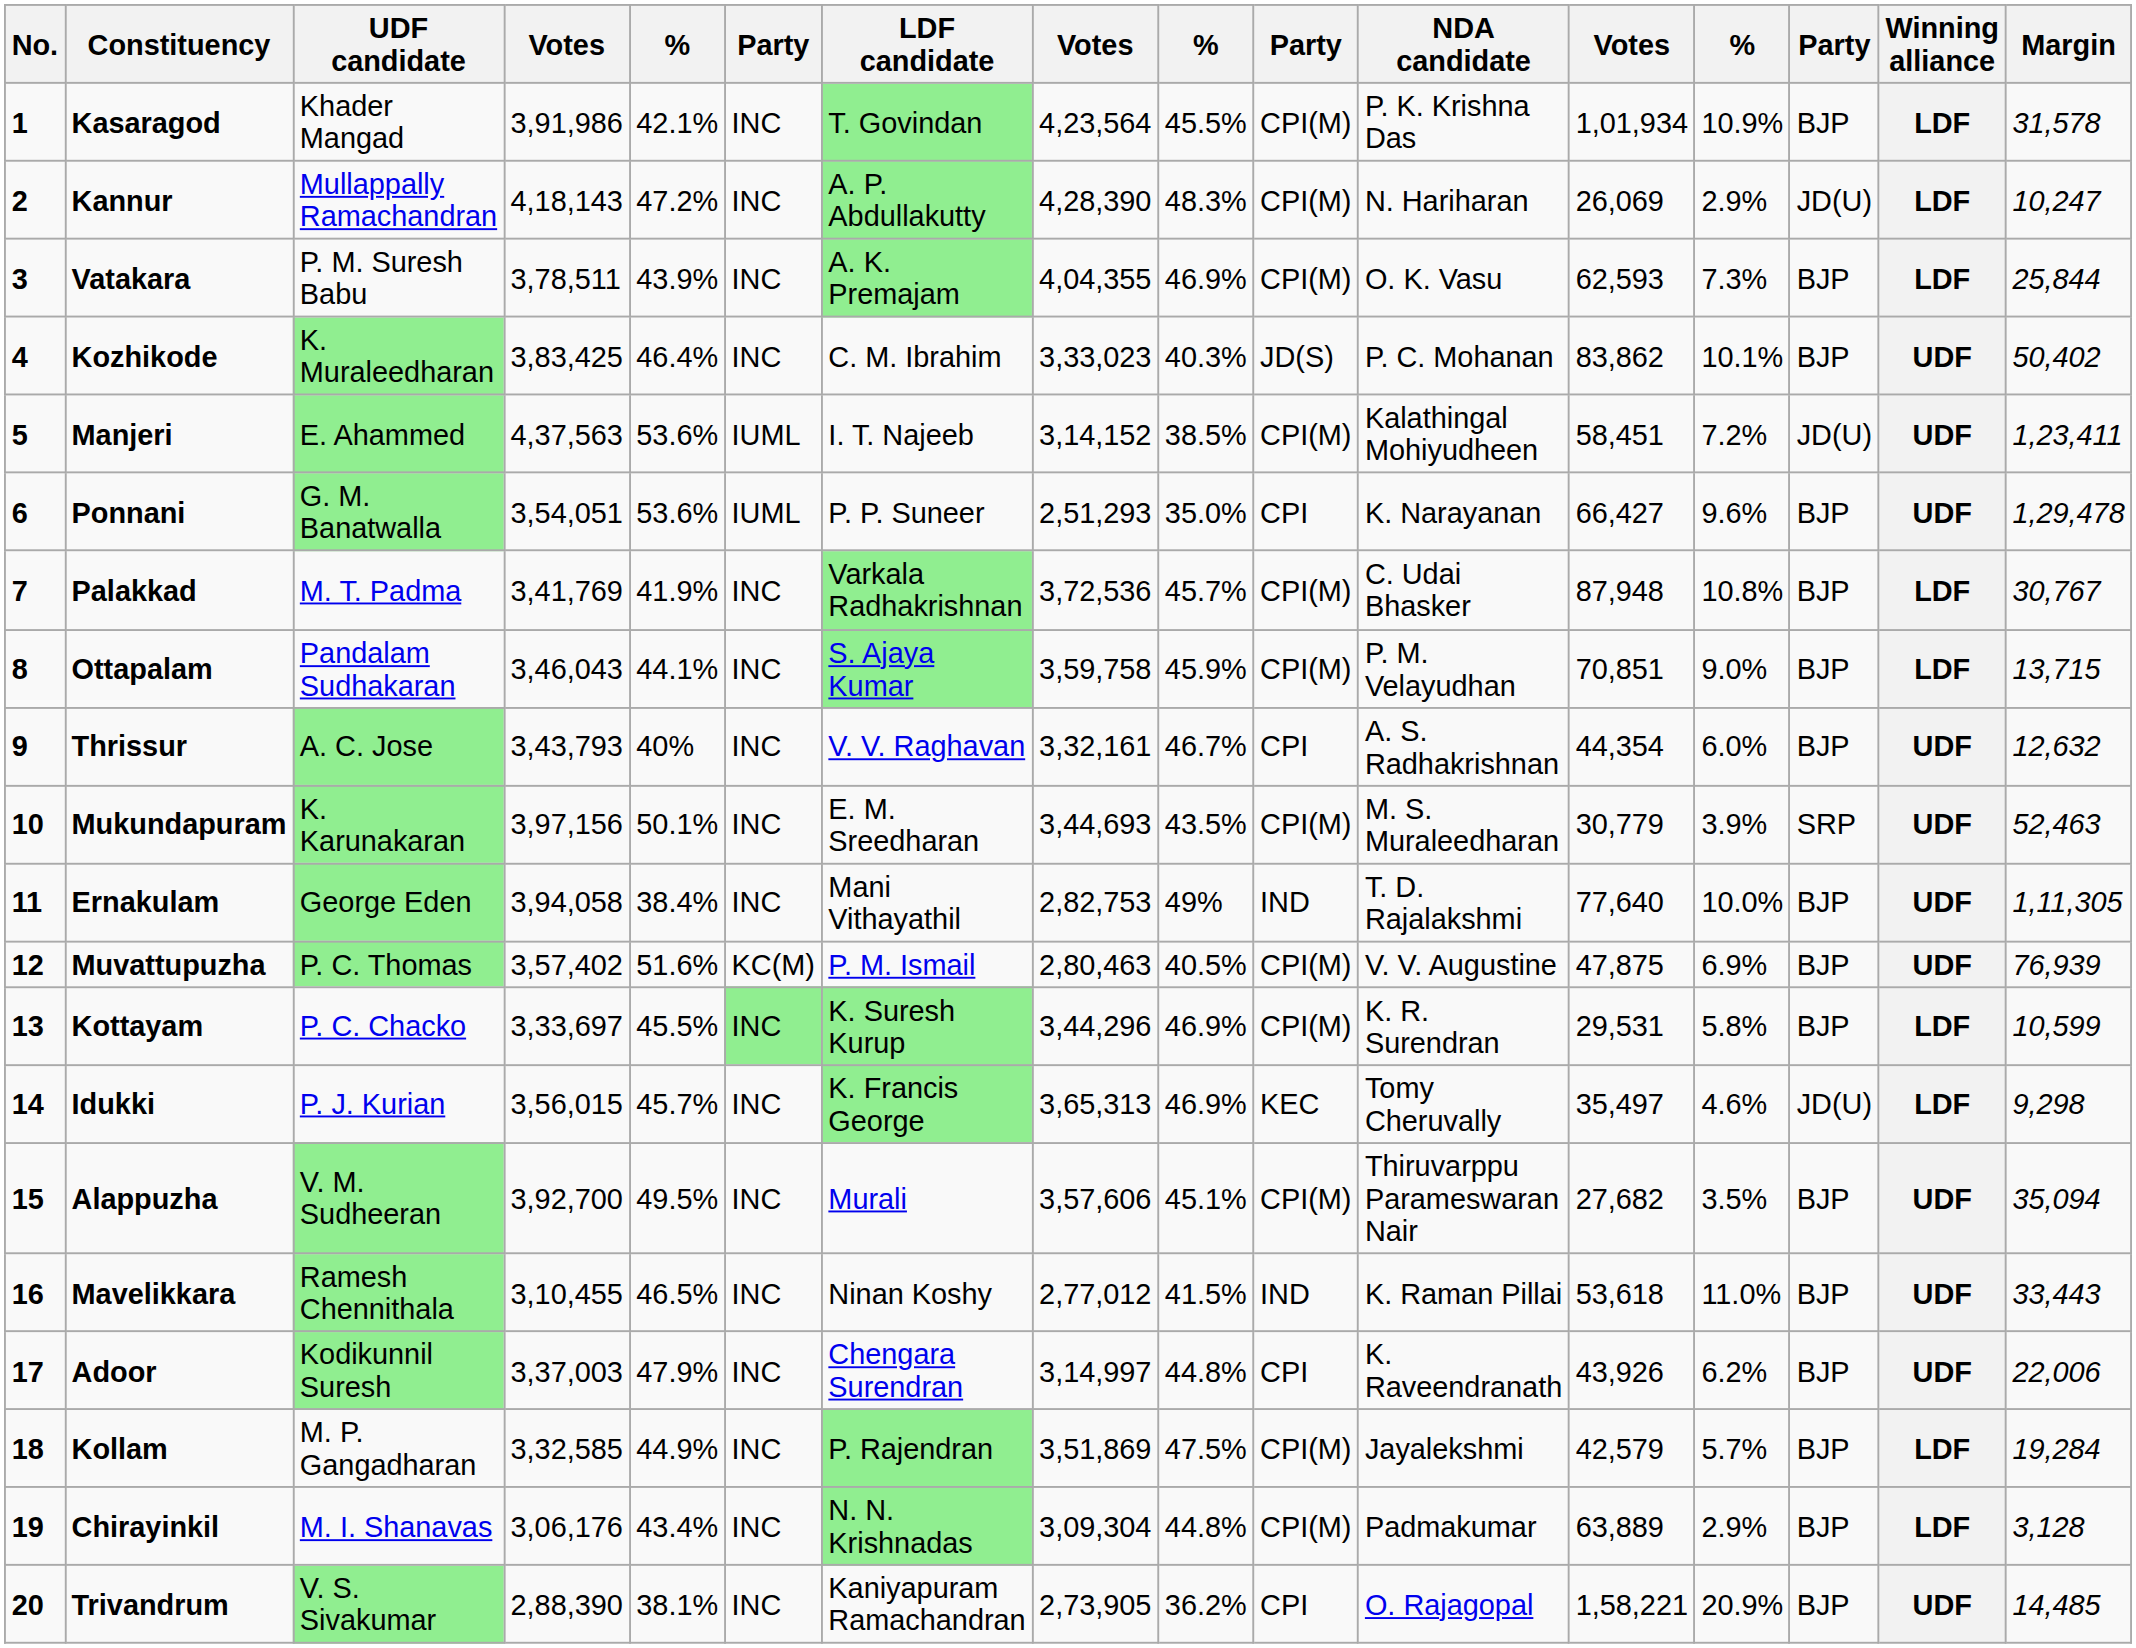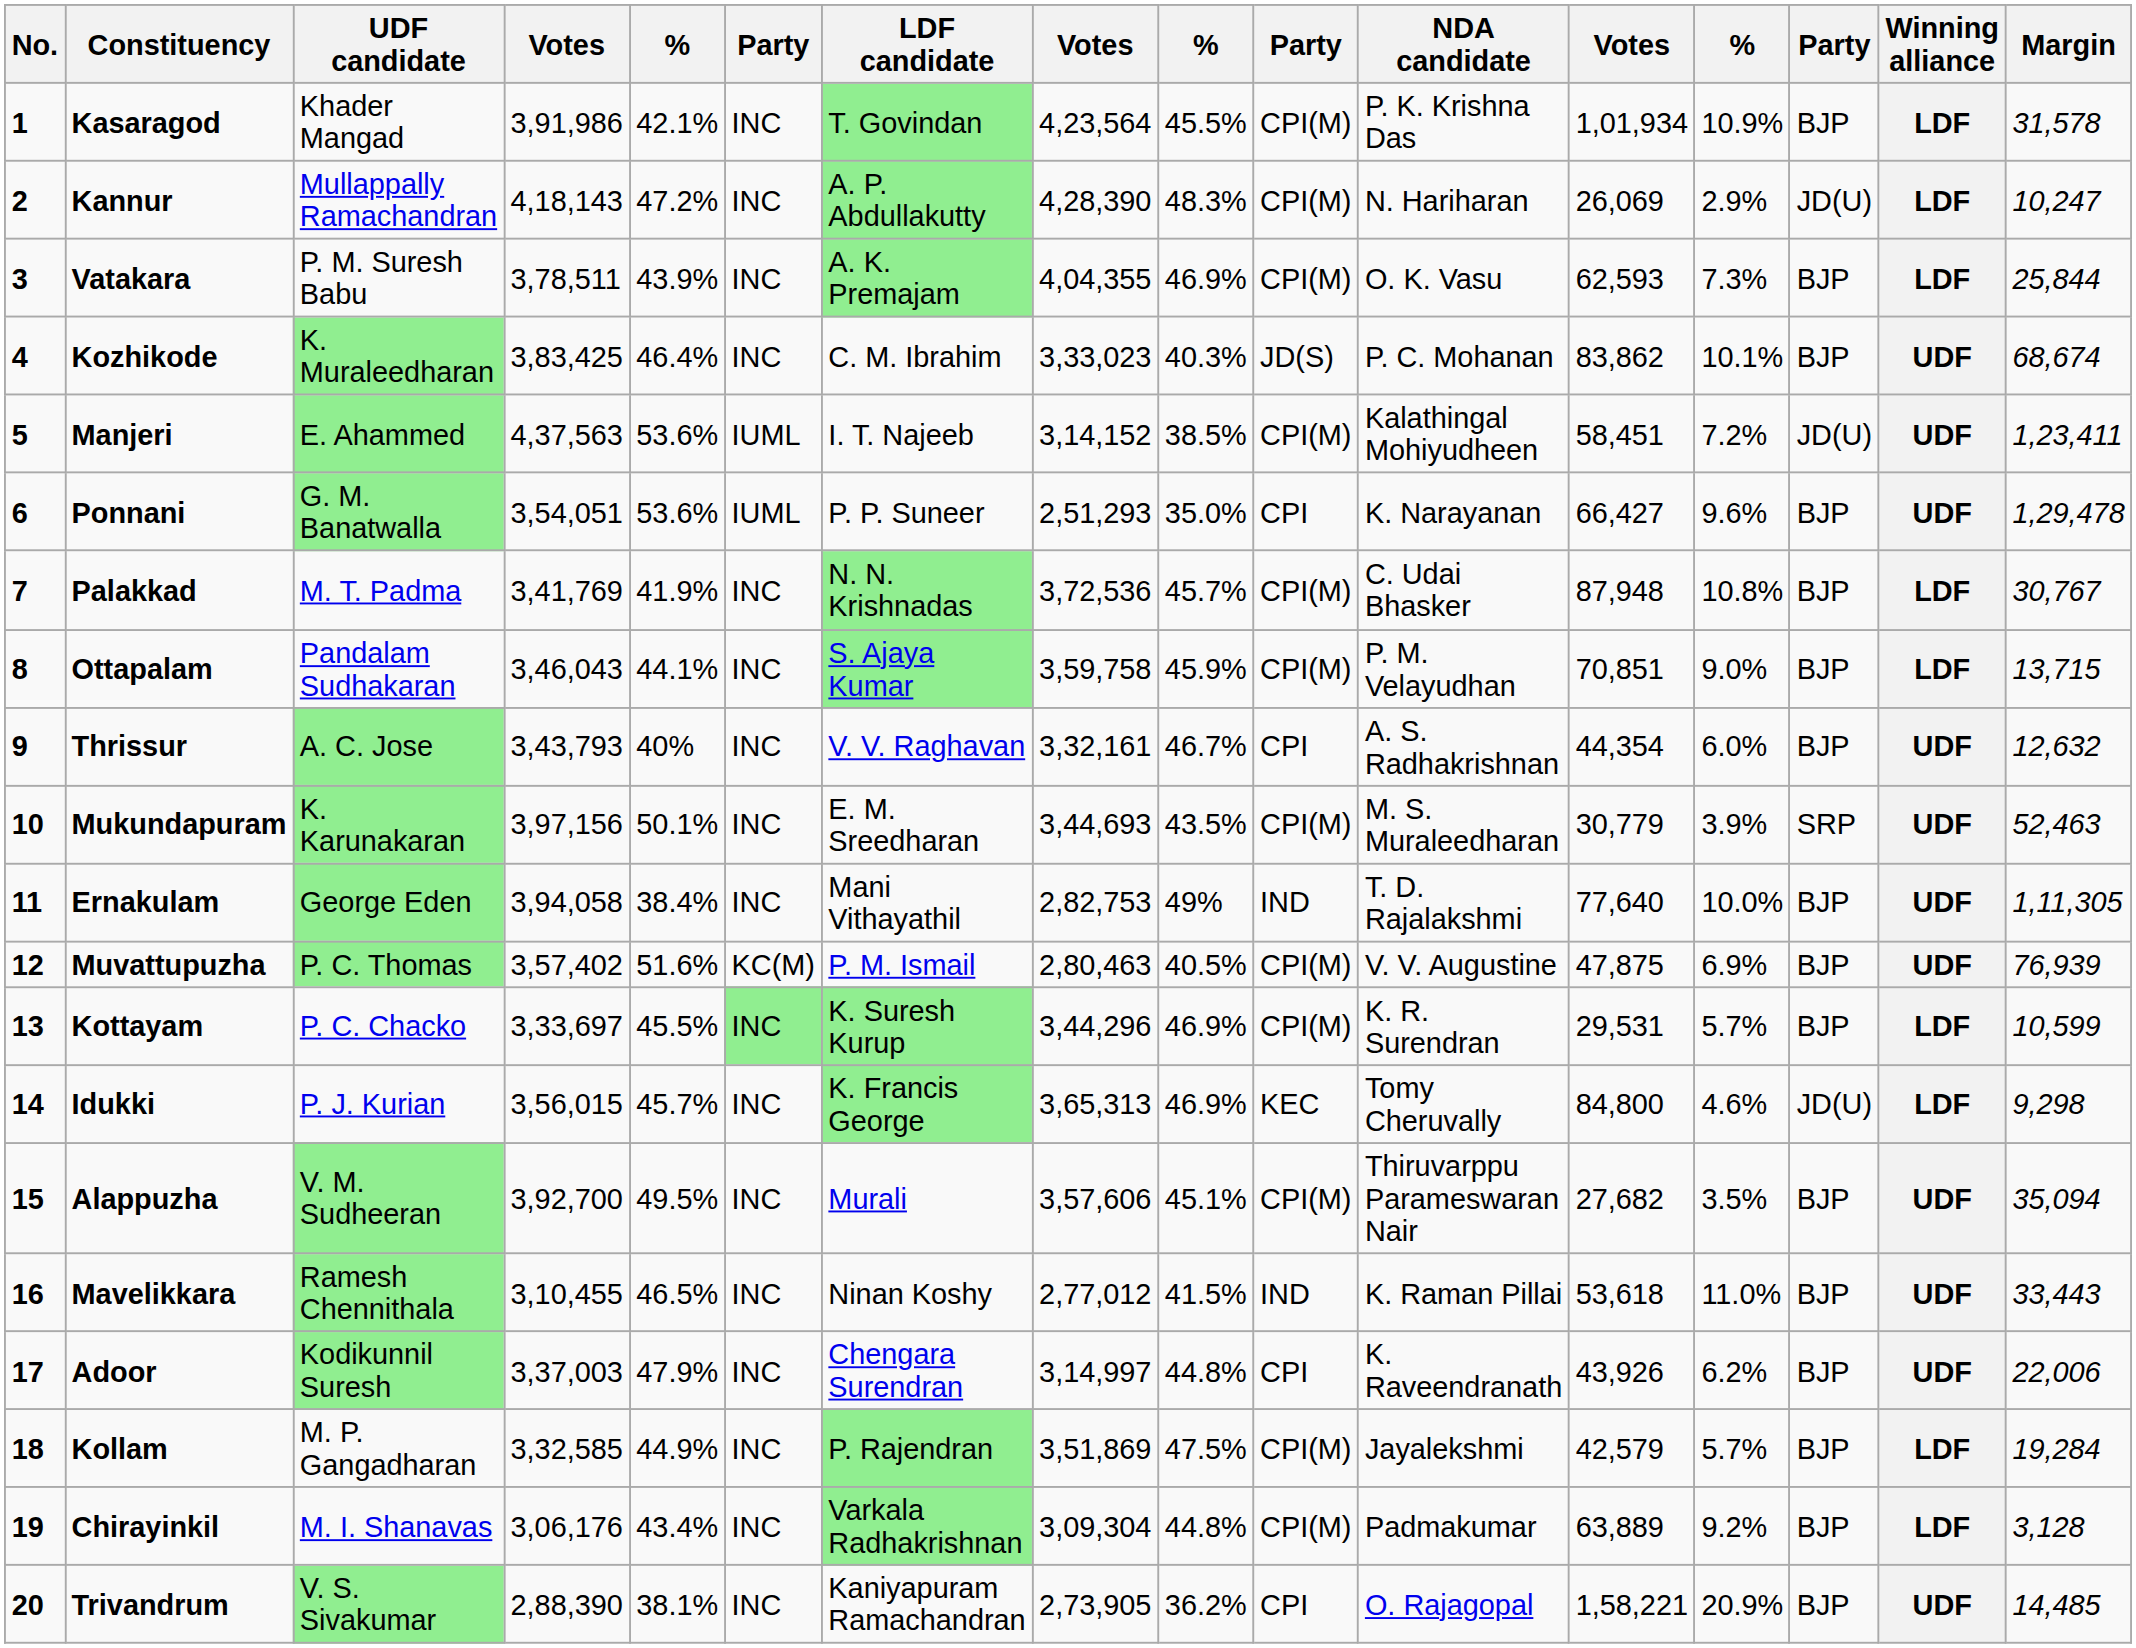Kozhikode | Margin: 50,402 -> 68,674
Palakkad | LDF candidate: Varkala Radhakrishnan -> N. N. Krishnadas
Kottayam | column 13: 5.8% -> 5.7%
Idukki | column 12: 35,497 -> 84,800
Chirayinkil | LDF candidate: N. N. Krishnadas -> Varkala Radhakrishnan
Chirayinkil | column 13: 2.9% -> 9.2%
